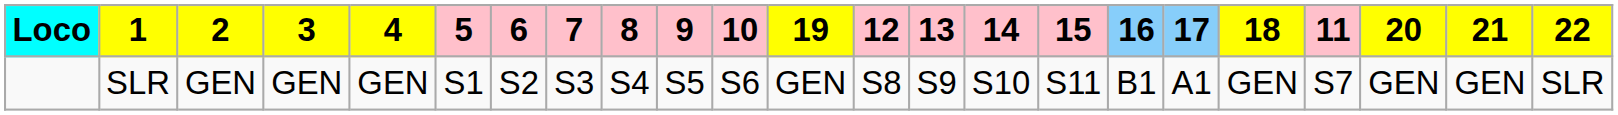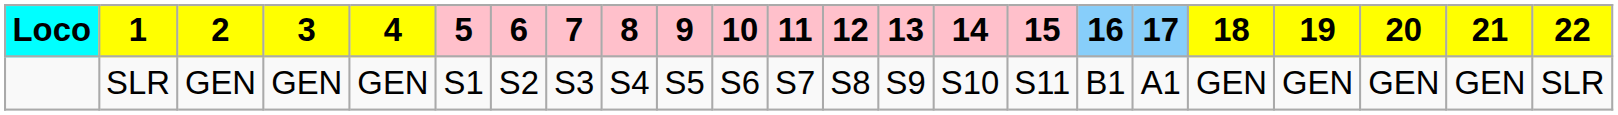columns swapped: 11 <-> 19
